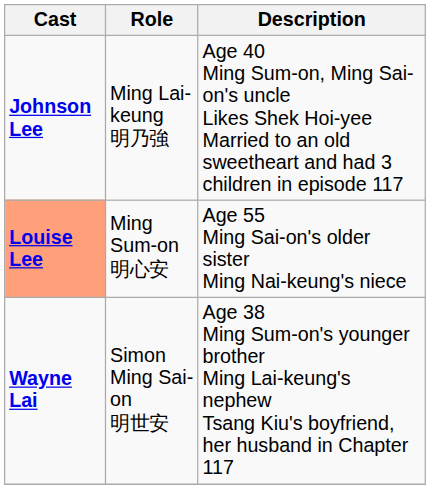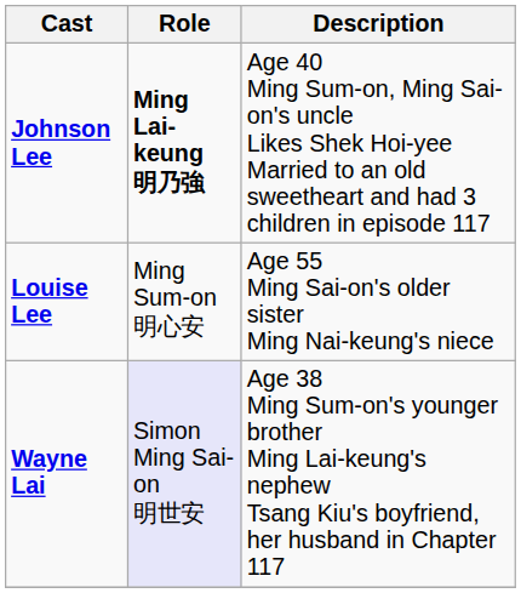row 2 | Role: normal -> bold
row 3 | Cast: lightsalmon background -> no background
row 4 | Role: no background -> lavender background
